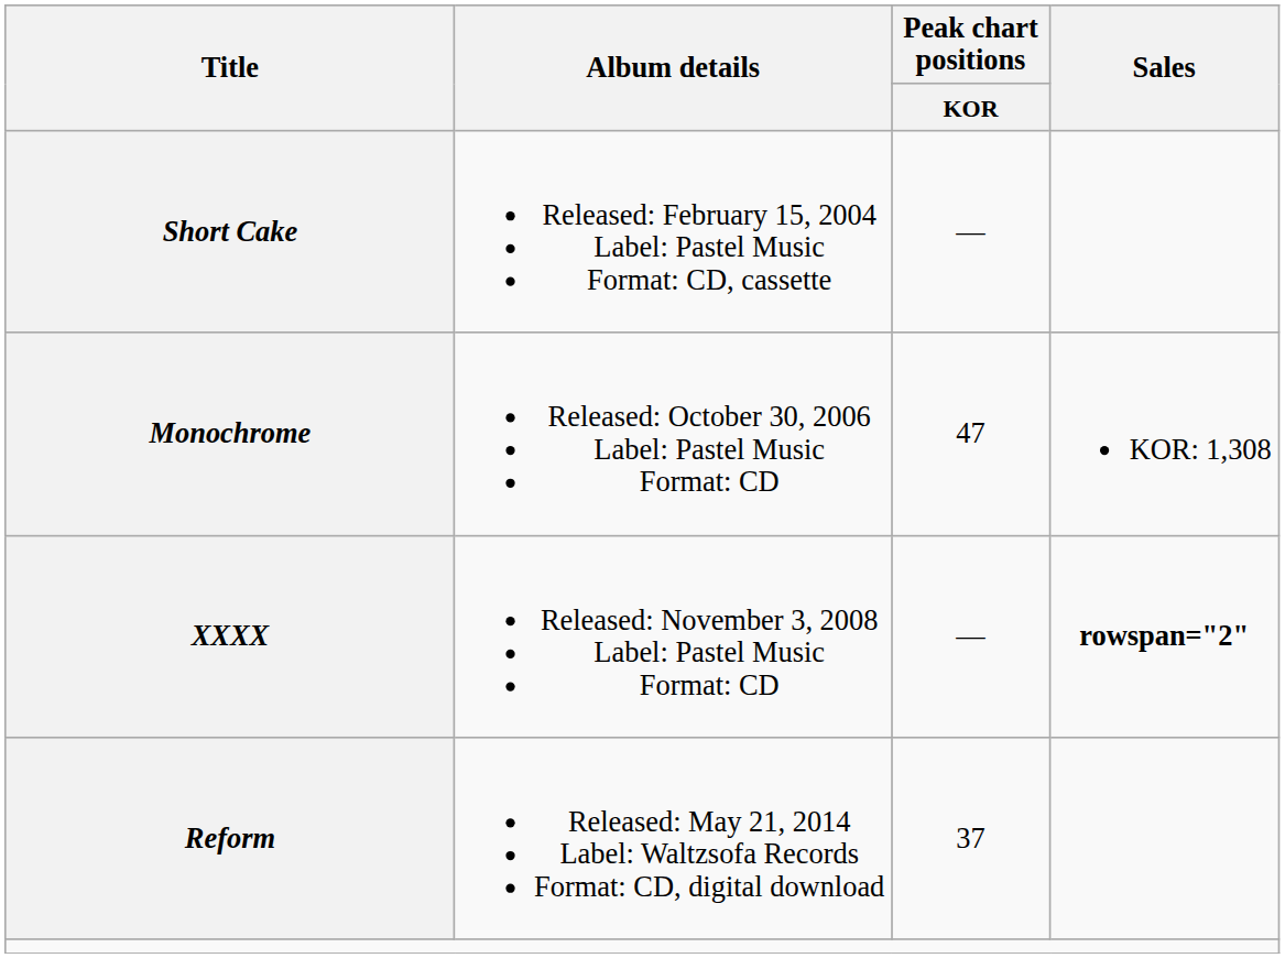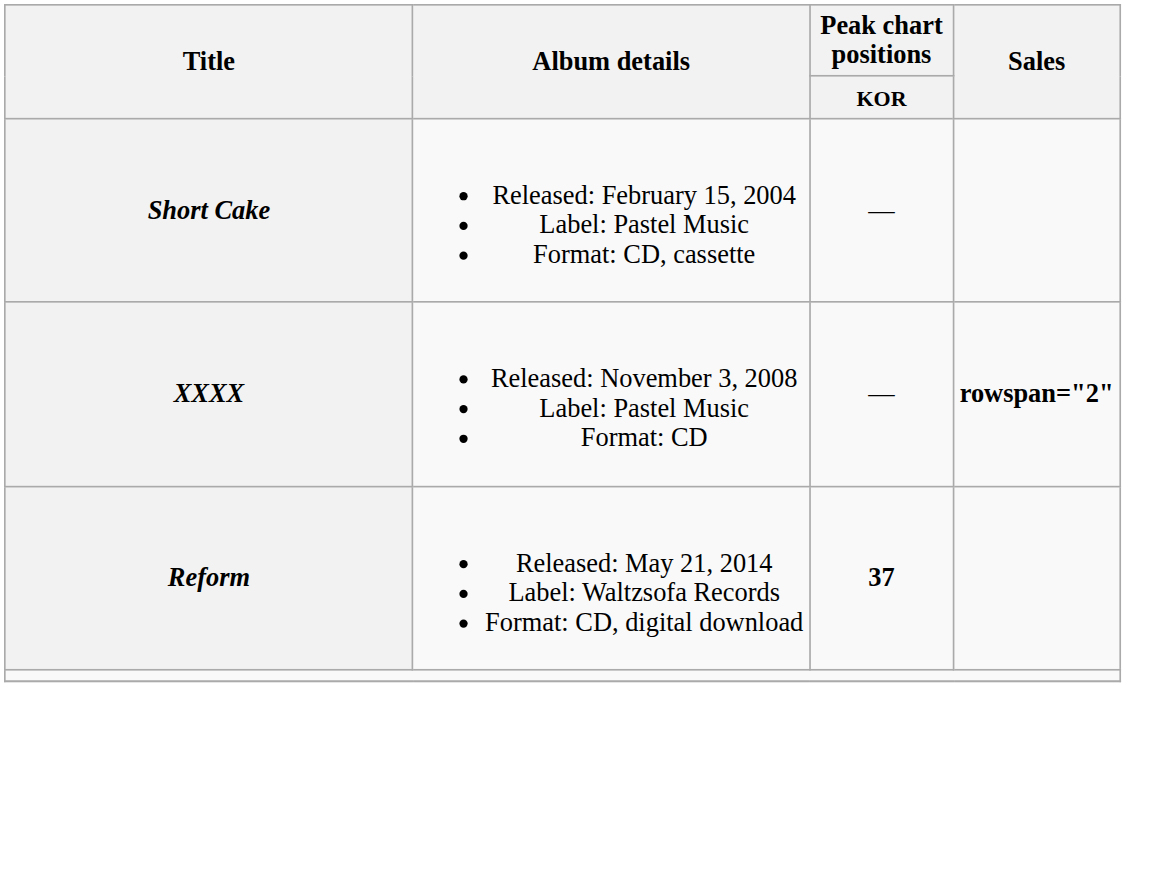- row: Monochrome | Released: October 30, 2006 Label: Pastel Music Format: CD | 47 | KOR: 1,308
Reform | Peak chart positions / KOR: normal -> bold
